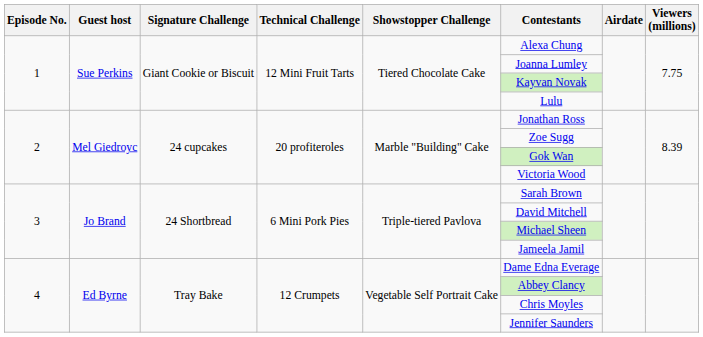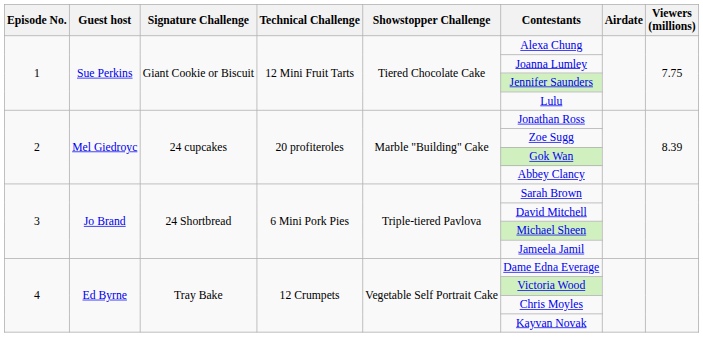row 4 | Contestants: Kayvan Novak -> Jennifer Saunders
row 9 | Contestants: Victoria Wood -> Abbey Clancy
row 15 | Contestants: Abbey Clancy -> Victoria Wood
row 17 | Contestants: Jennifer Saunders -> Kayvan Novak
